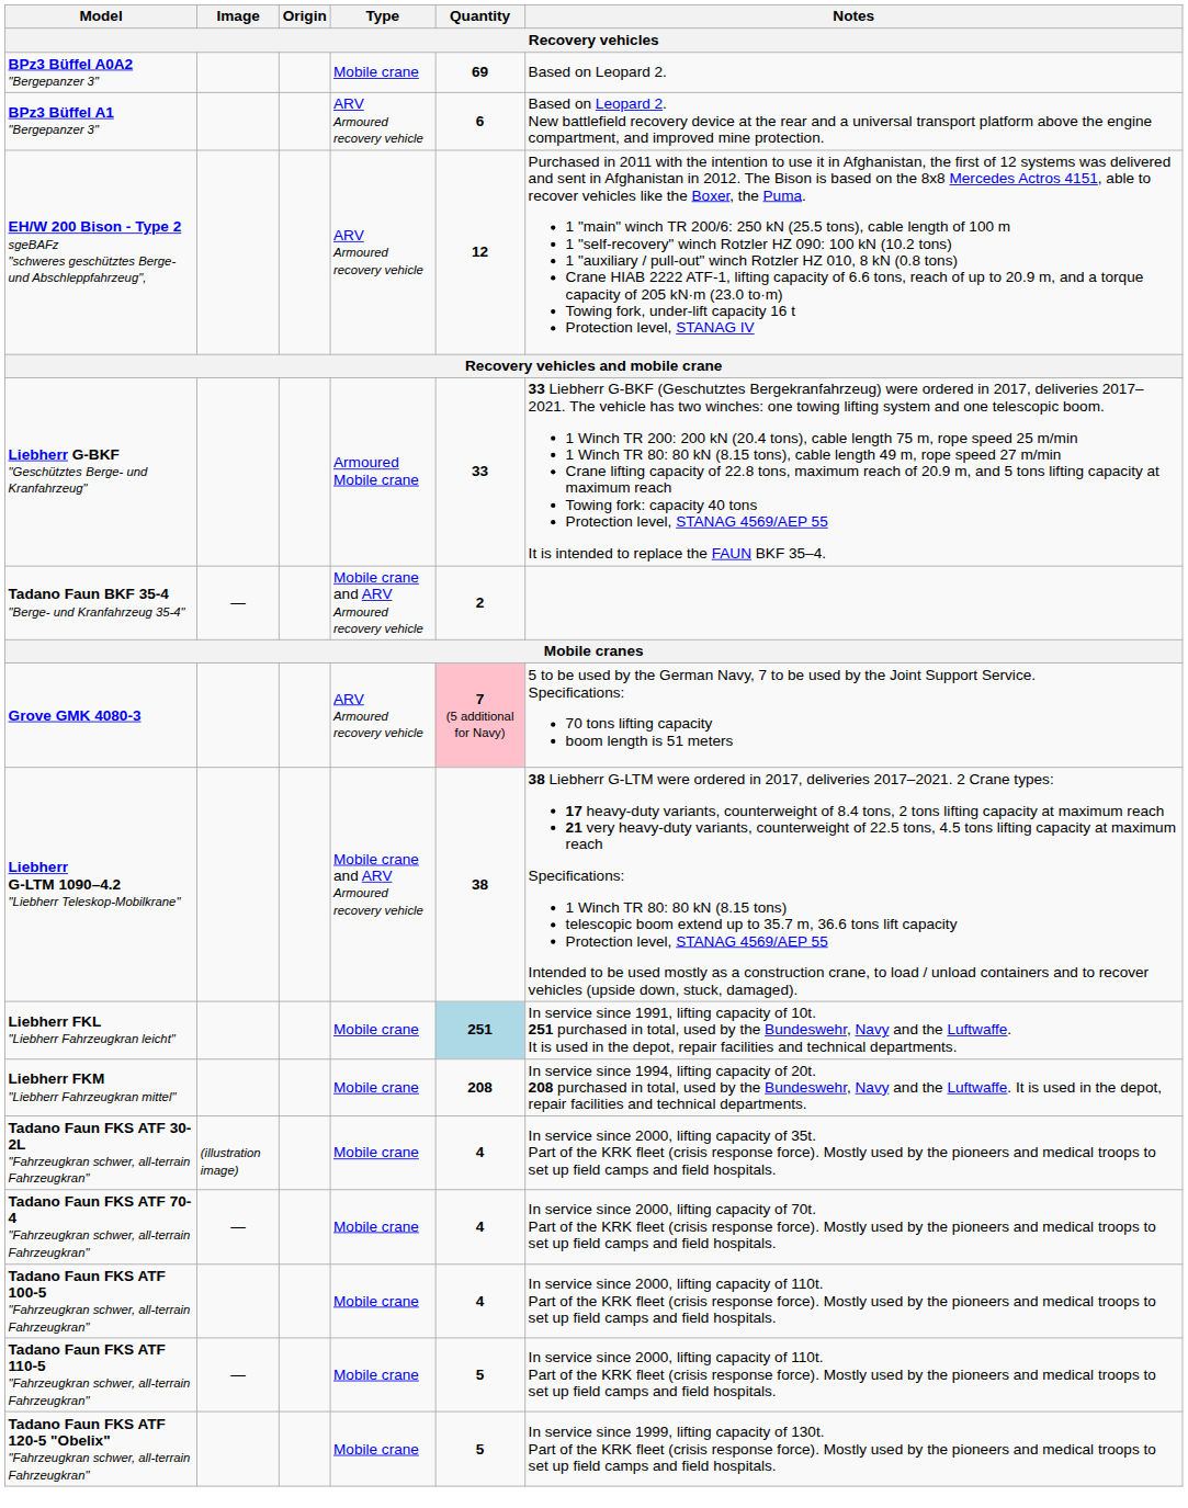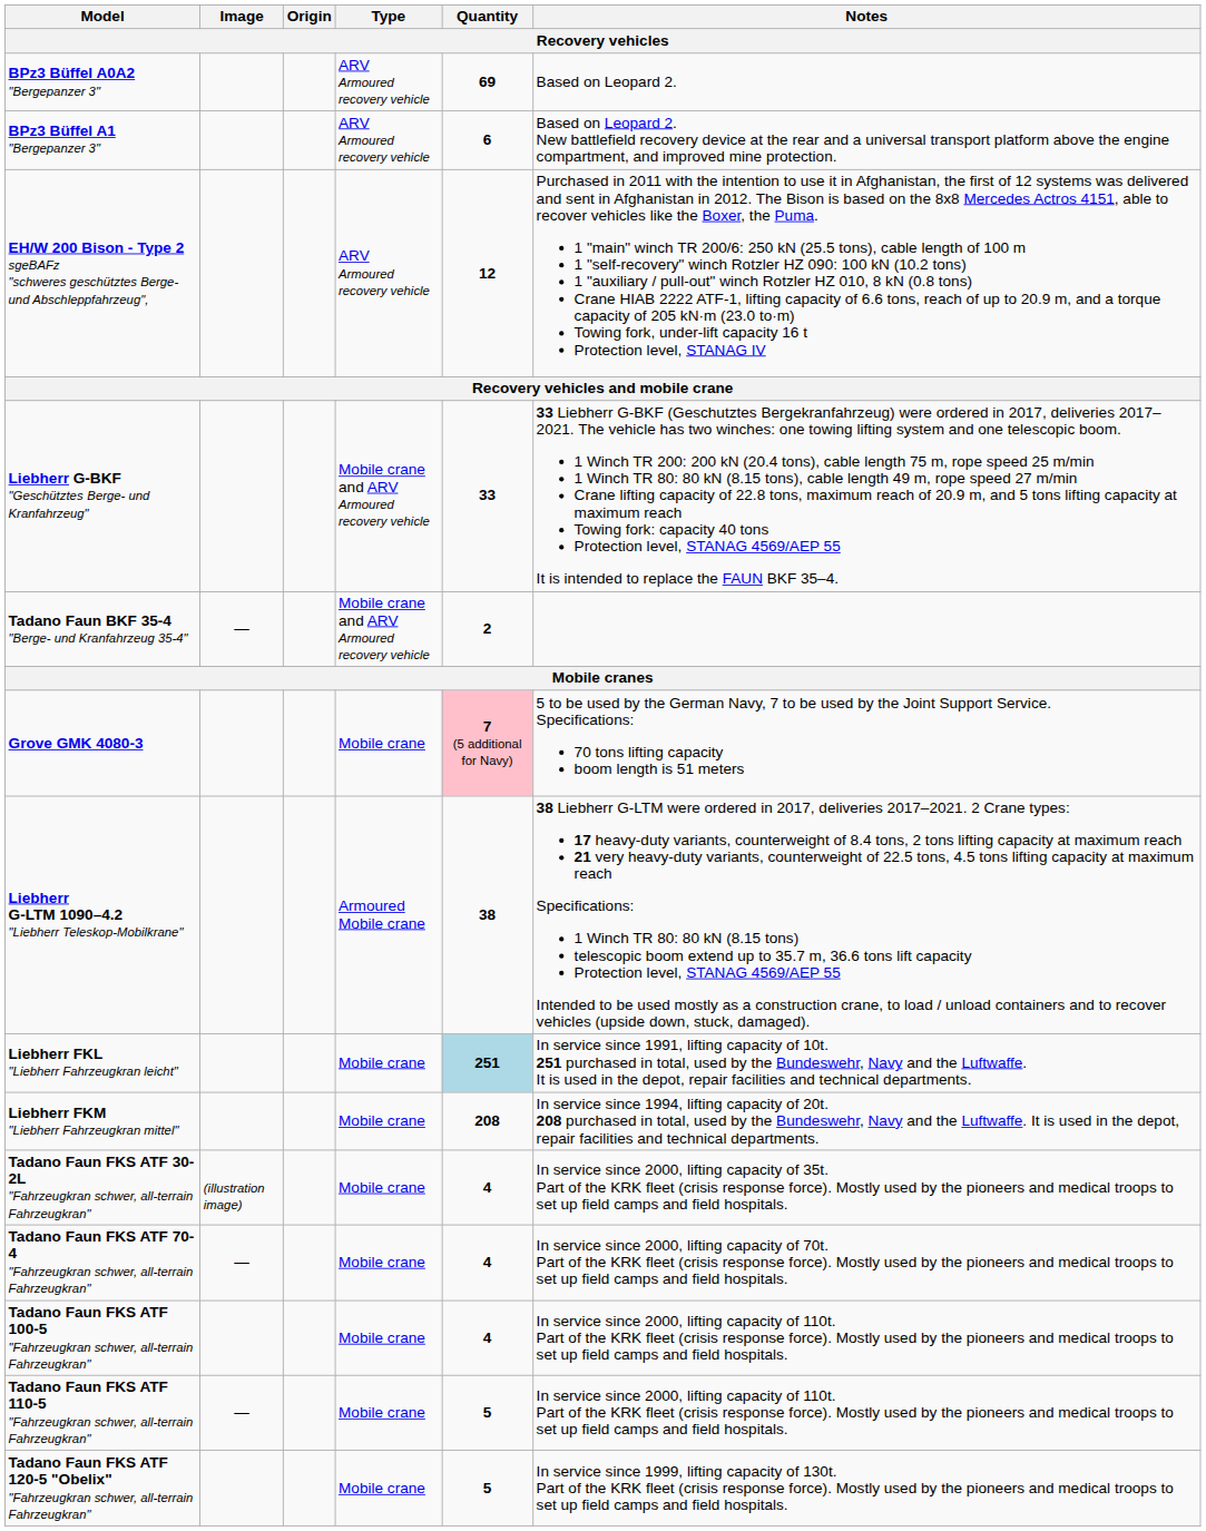BPz3 Büffel A0A2 "Bergepanzer 3" | Type: Mobile crane -> ARV Armoured recovery vehicle
Liebherr G-BKF "Geschütztes Berge- und Kranfahrzeug" | Type: Armoured Mobile crane -> Mobile crane and ARV Armoured recovery vehicle
Grove GMK 4080-3 | Type: ARV Armoured recovery vehicle -> Mobile crane
Liebherr G-LTM 1090–4.2 "Liebherr Teleskop-Mobilkrane" | Type: Mobile crane and ARV Armoured recovery vehicle -> Armoured Mobile crane
